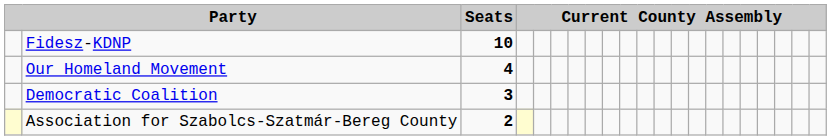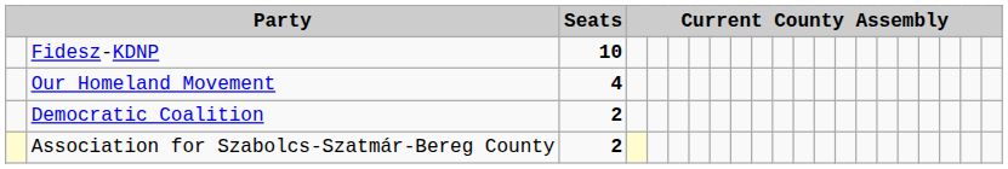Democratic Coalition | Seats: 3 -> 2
